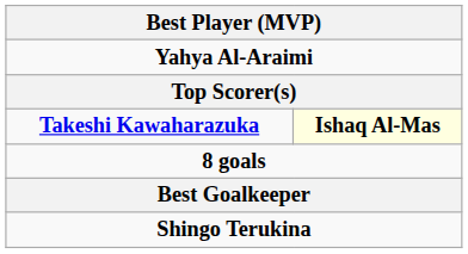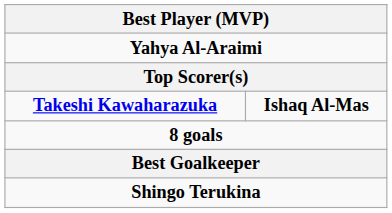Takeshi Kawaharazuka | column 2: lightyellow background -> no background
